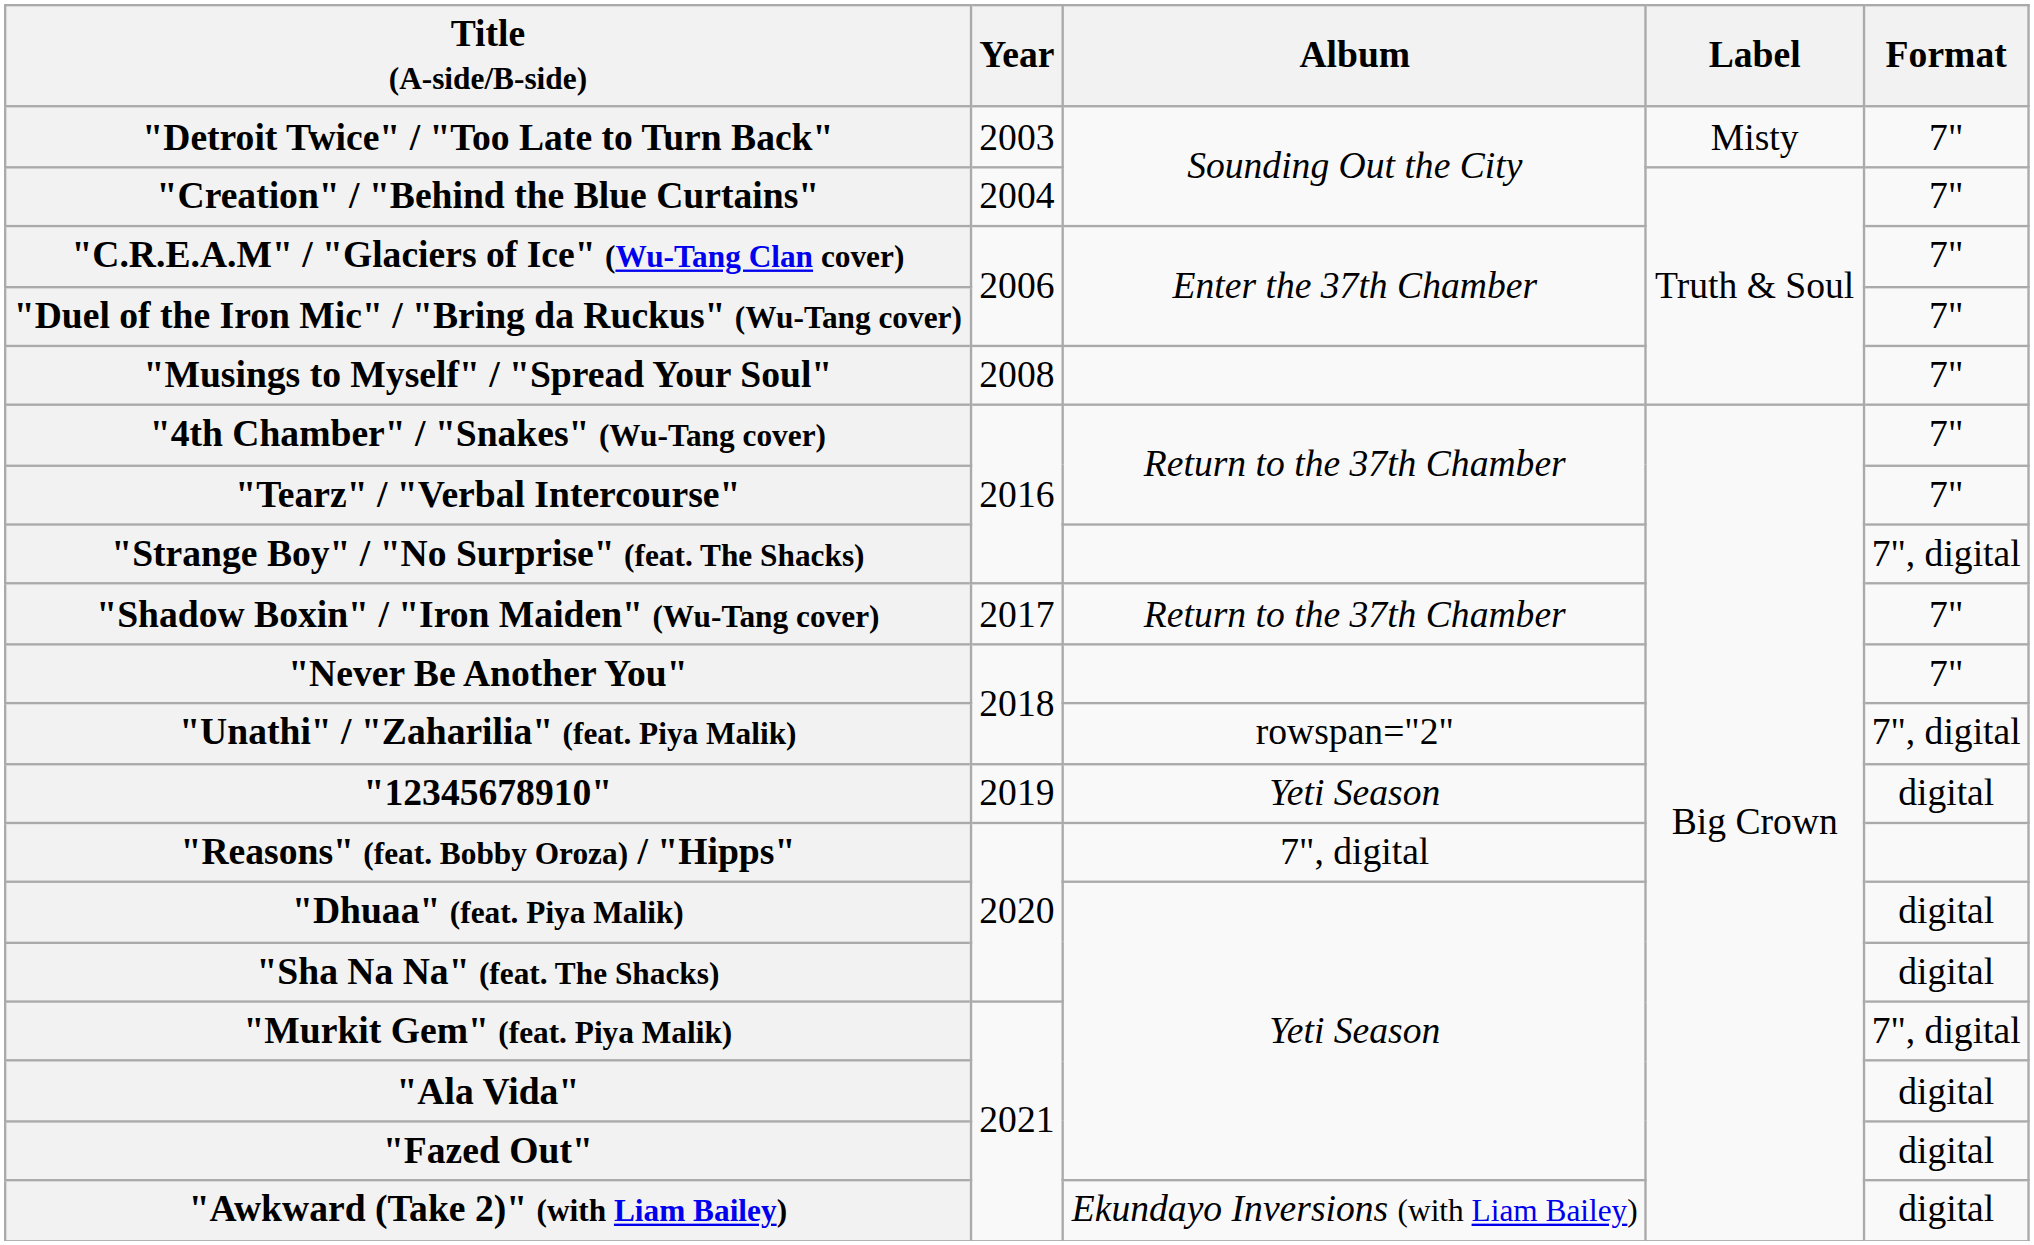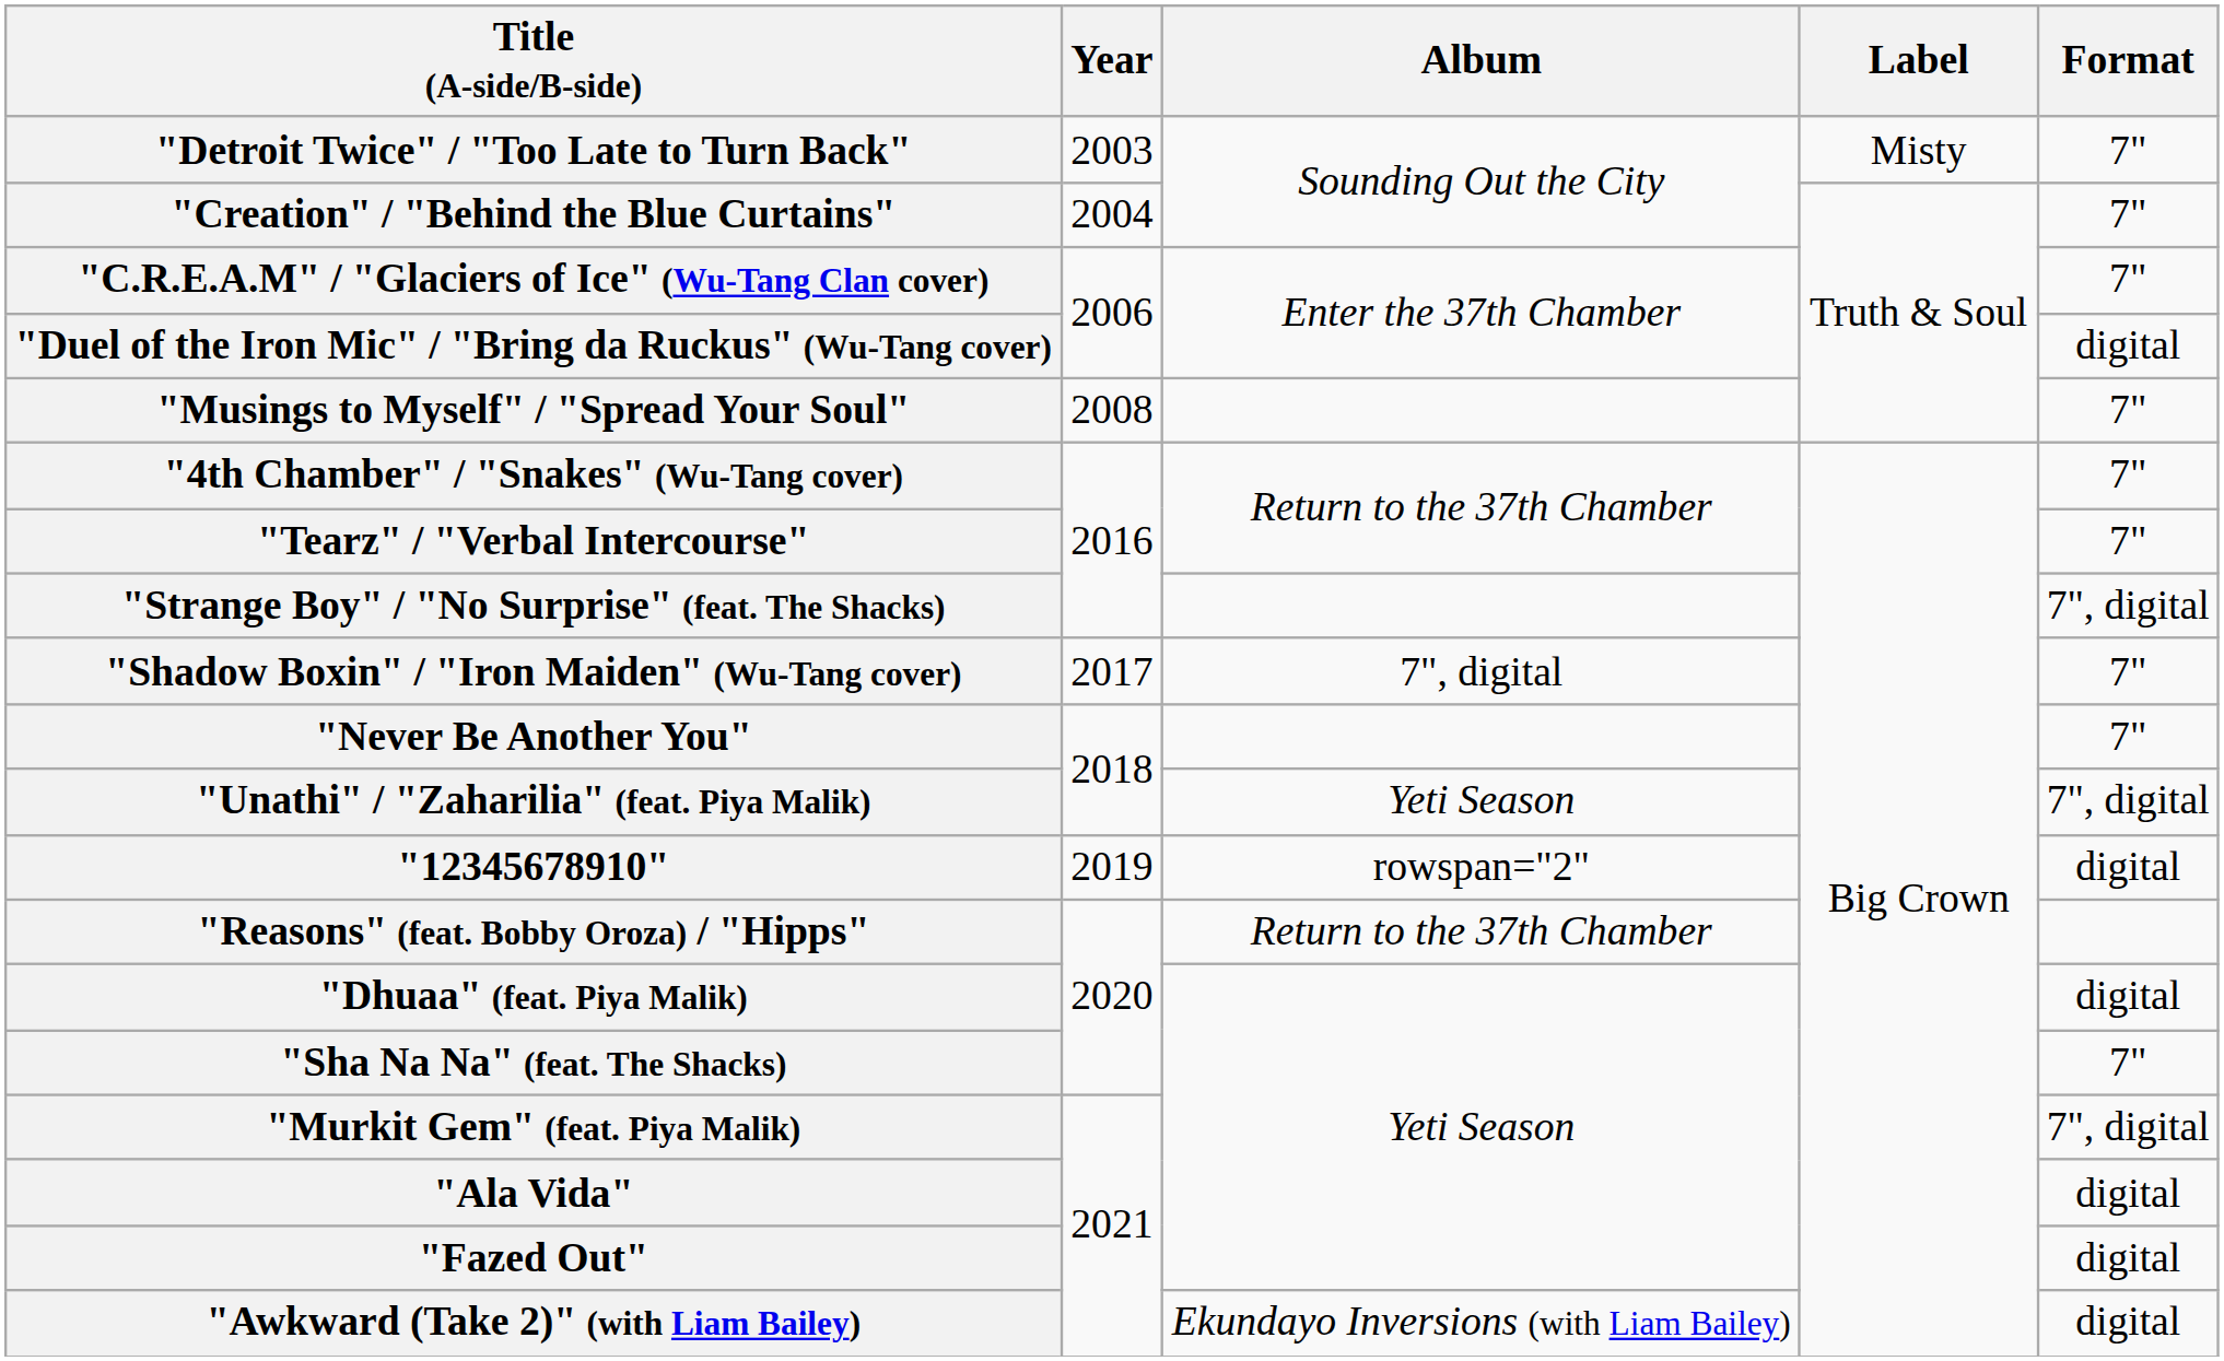"Duel of the Iron Mic" / "Bring da Ruckus" (Wu-Tang cover) | Format: 7" -> digital
"Shadow Boxin" / "Iron Maiden" (Wu-Tang cover) | Album: Return to the 37th Chamber -> 7", digital
"Unathi" / "Zaharilia" (feat. Piya Malik) | Album: rowspan="2" -> Yeti Season
"12345678910" | Album: Yeti Season -> rowspan="2"
"Reasons" (feat. Bobby Oroza) / "Hipps" | Album: 7", digital -> Return to the 37th Chamber
"Sha Na Na" (feat. The Shacks) | Format: digital -> 7"
